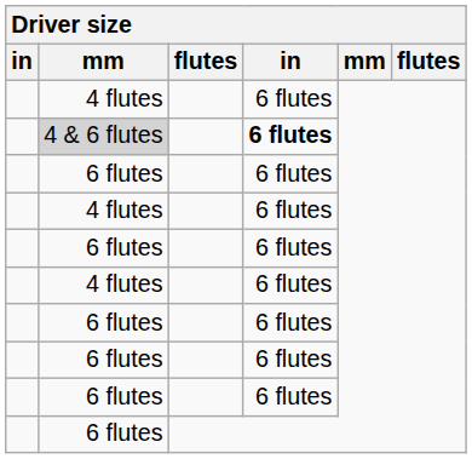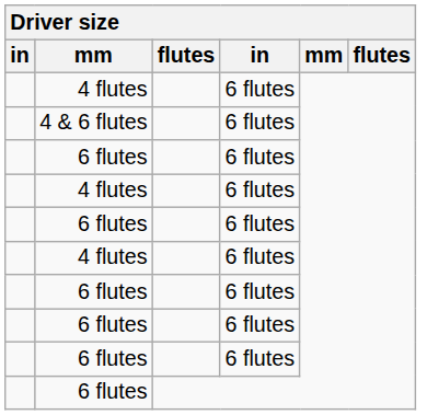4 & 6 flutes | column 2: lightgrey background -> no background
4 & 6 flutes | column 4: bold -> normal
